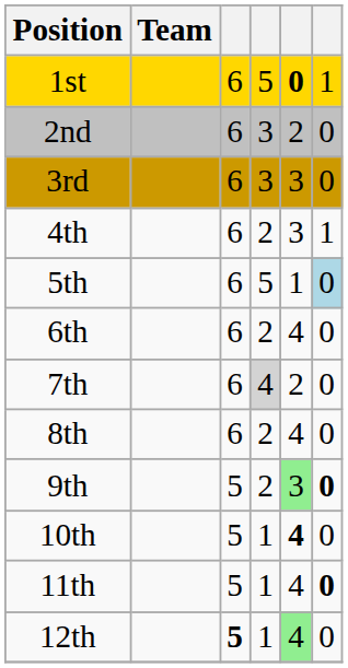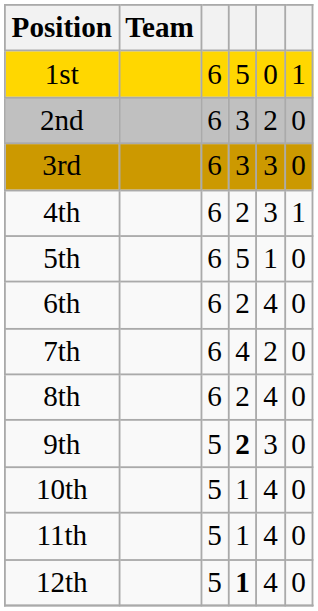1st | column 5: bold -> normal
5th | column 6: lightblue background -> no background
7th | column 4: lightgrey background -> no background
9th | column 4: normal -> bold
9th | column 5: lightgreen background -> no background
9th | column 6: bold -> normal
10th | column 5: bold -> normal
11th | column 6: bold -> normal
12th | column 3: bold -> normal
12th | column 4: normal -> bold
12th | column 5: lightgreen background -> no background
